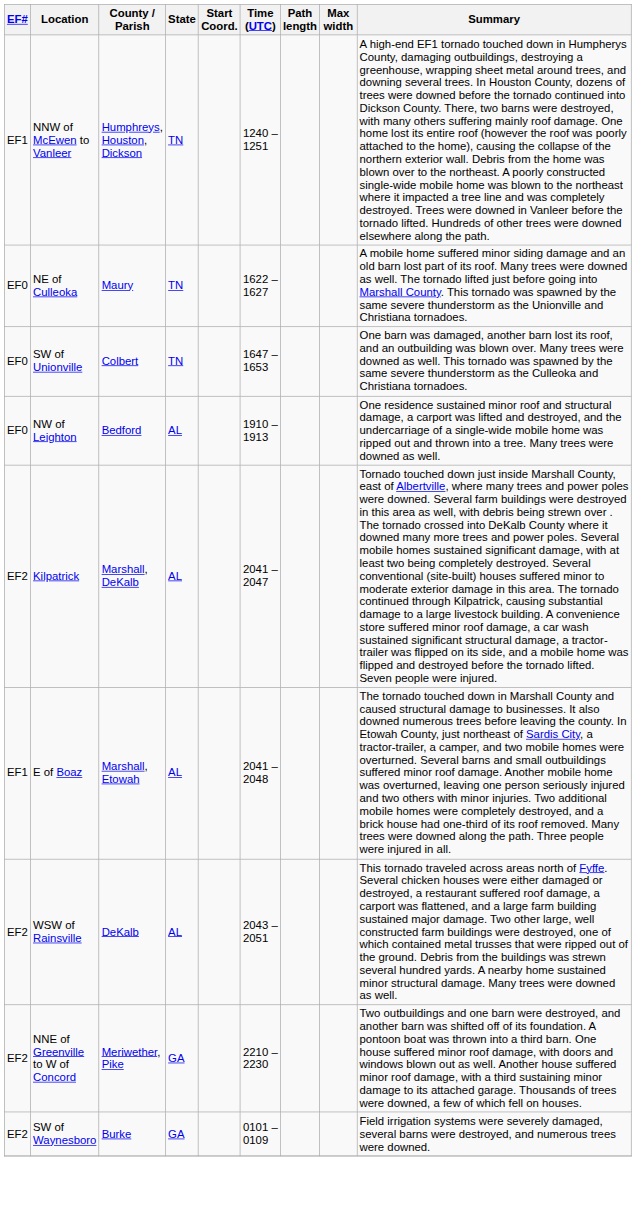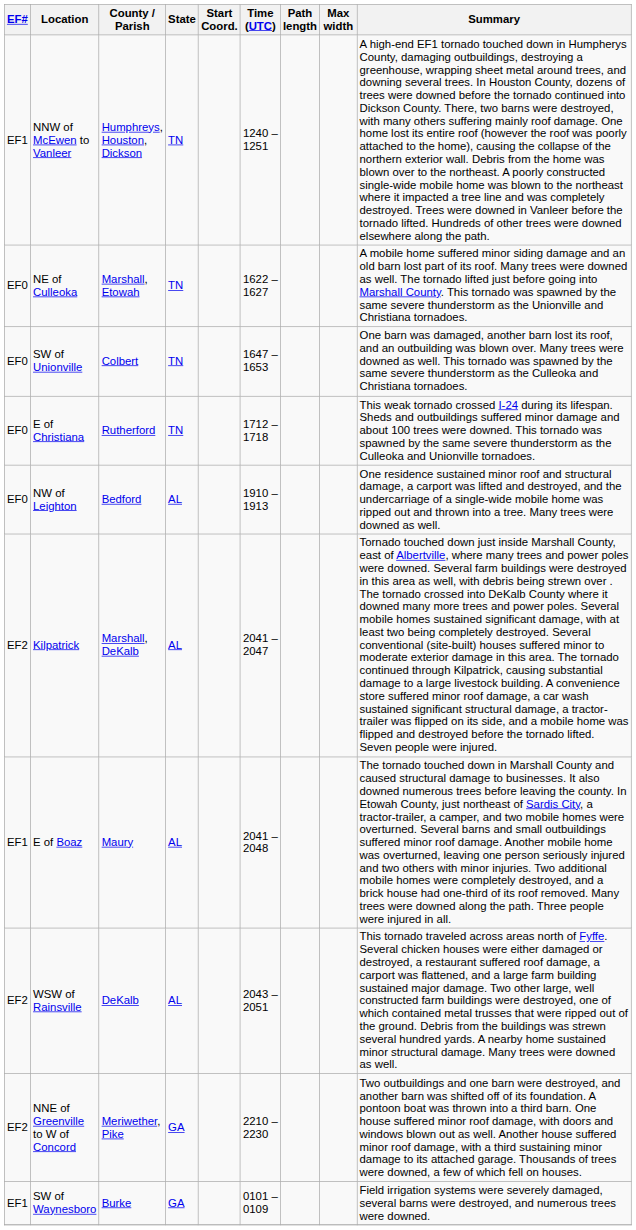NE of Culleoka | County / Parish: Maury -> Marshall, Etowah
+ row: EF0 | E of Christiana | Rutherford | TN | 1712 – 1718 | This weak tornado crossed I-24 during its lifespan. Sheds and outbuildings suffered minor damage and about 100 trees were downed. This tornado was spawned by the same severe thunderstorm as the Culleoka and Unionville tornadoes.
E of Boaz | County / Parish: Marshall, Etowah -> Maury
SW of Waynesboro | EF#: EF2 -> EF1
